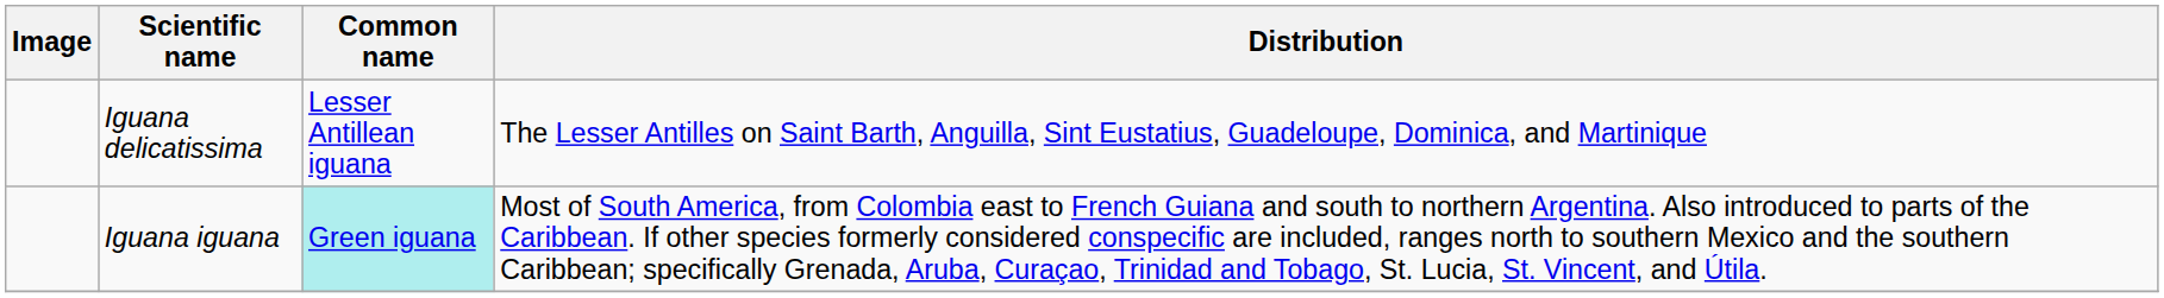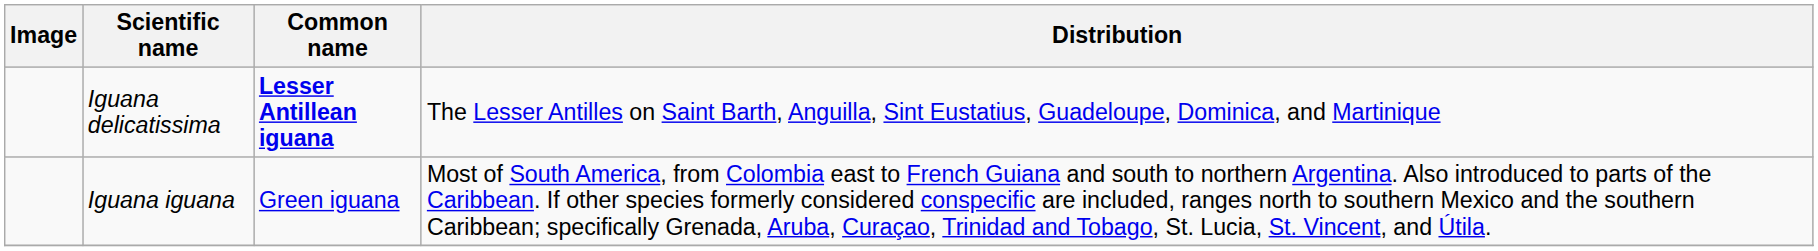Iguana delicatissima | Common name: normal -> bold
Iguana iguana | Common name: paleturquoise background -> no background
